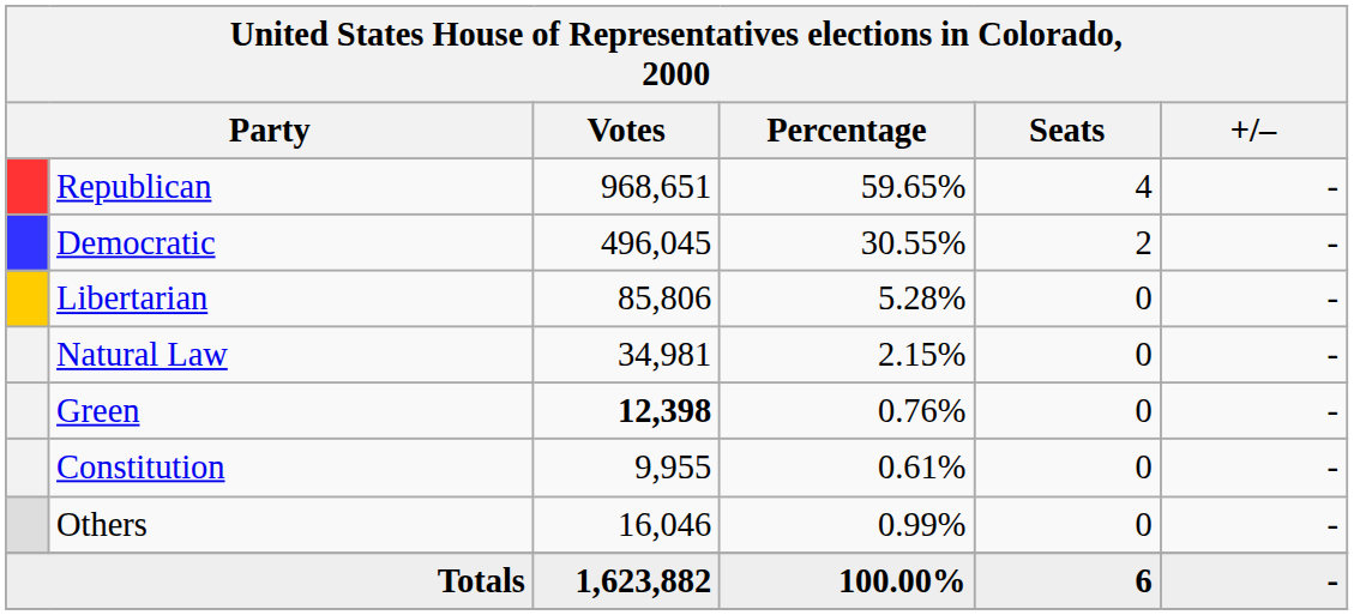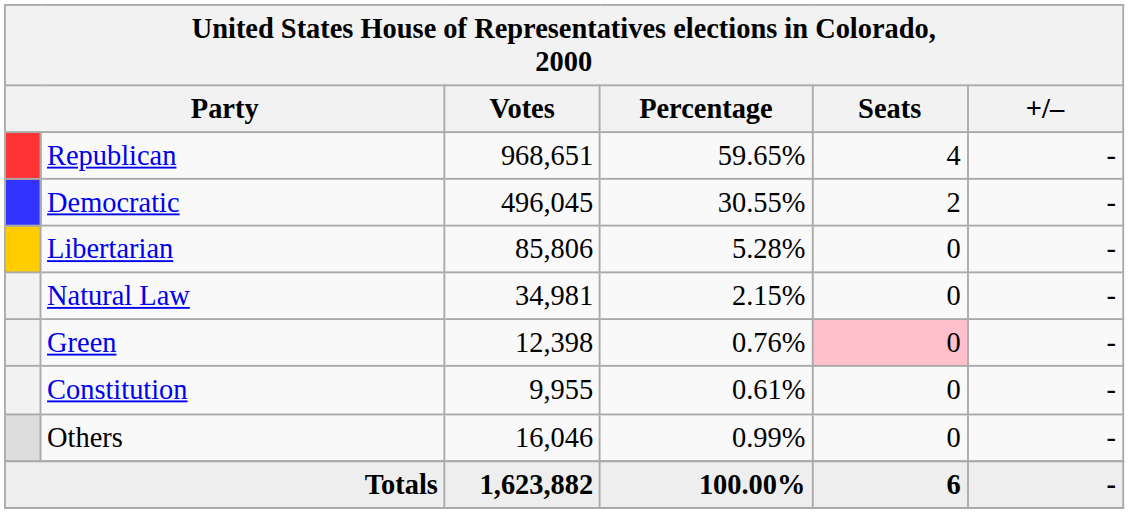Green | Votes: bold -> normal
Green | Seats: no background -> pink background
